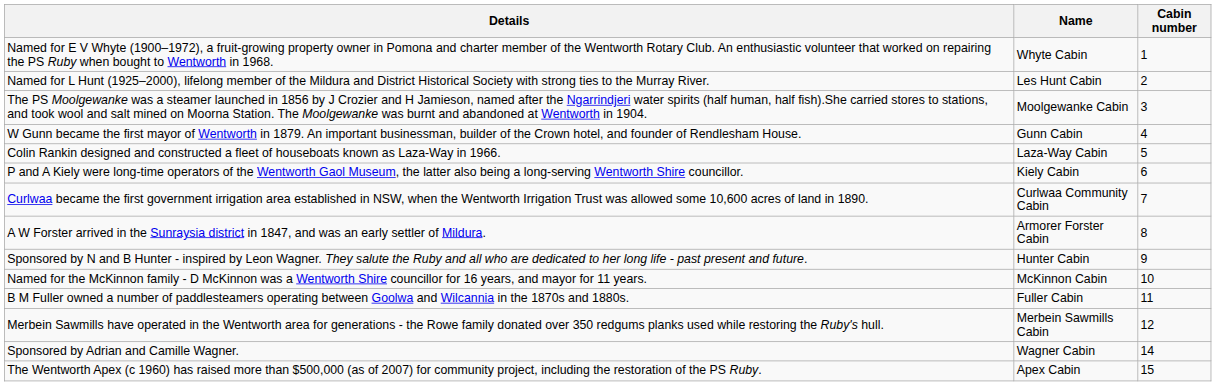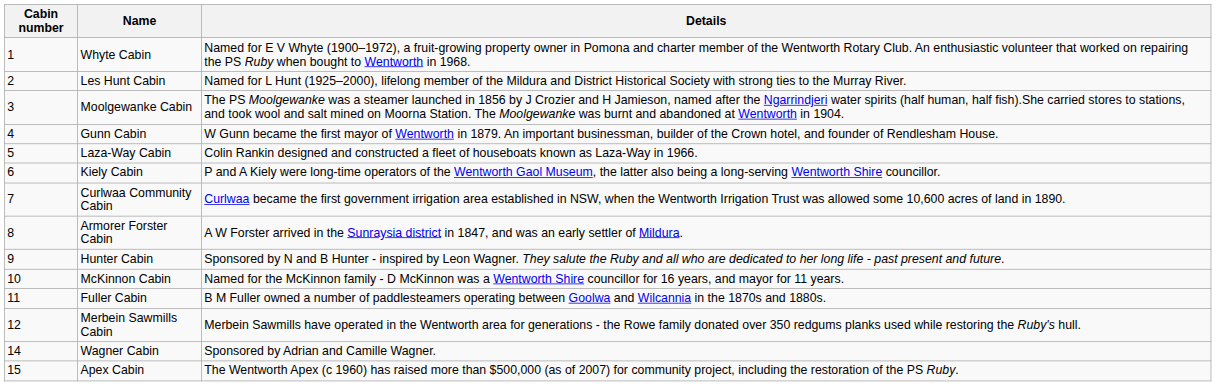columns swapped: Cabin number <-> Details
